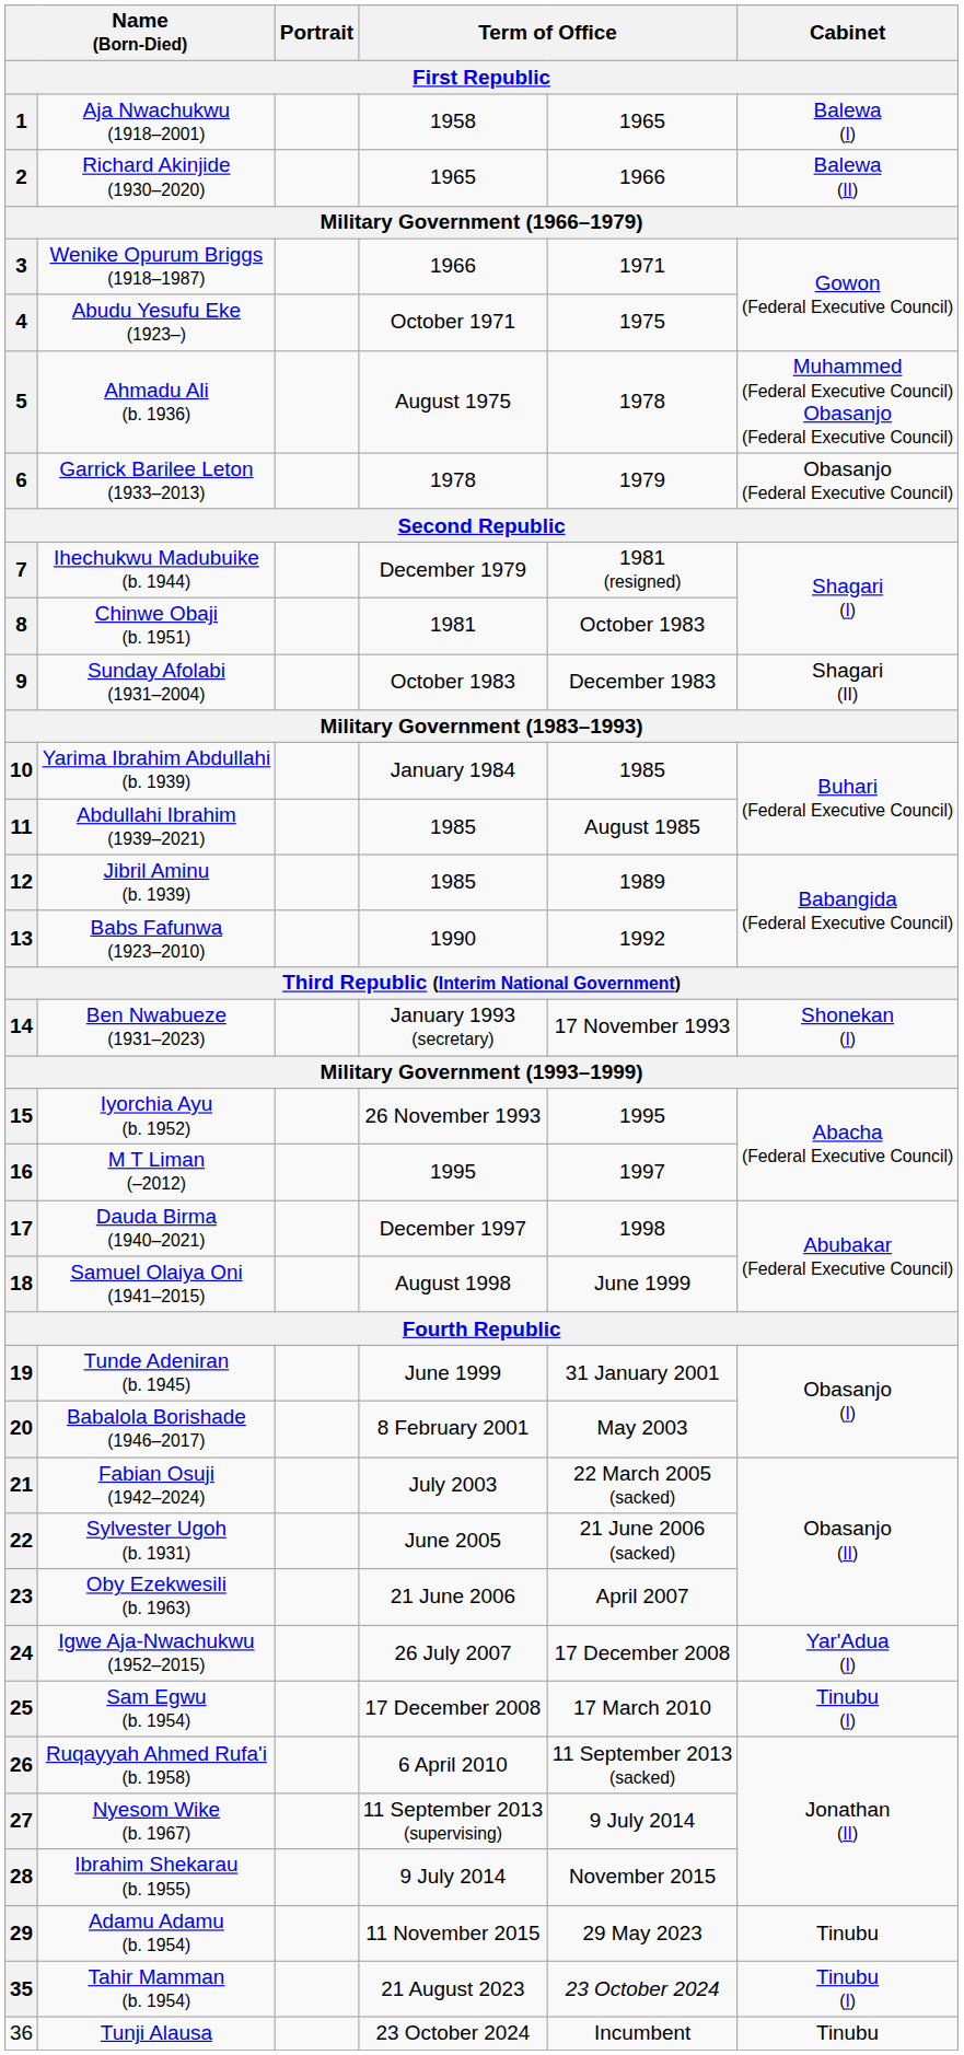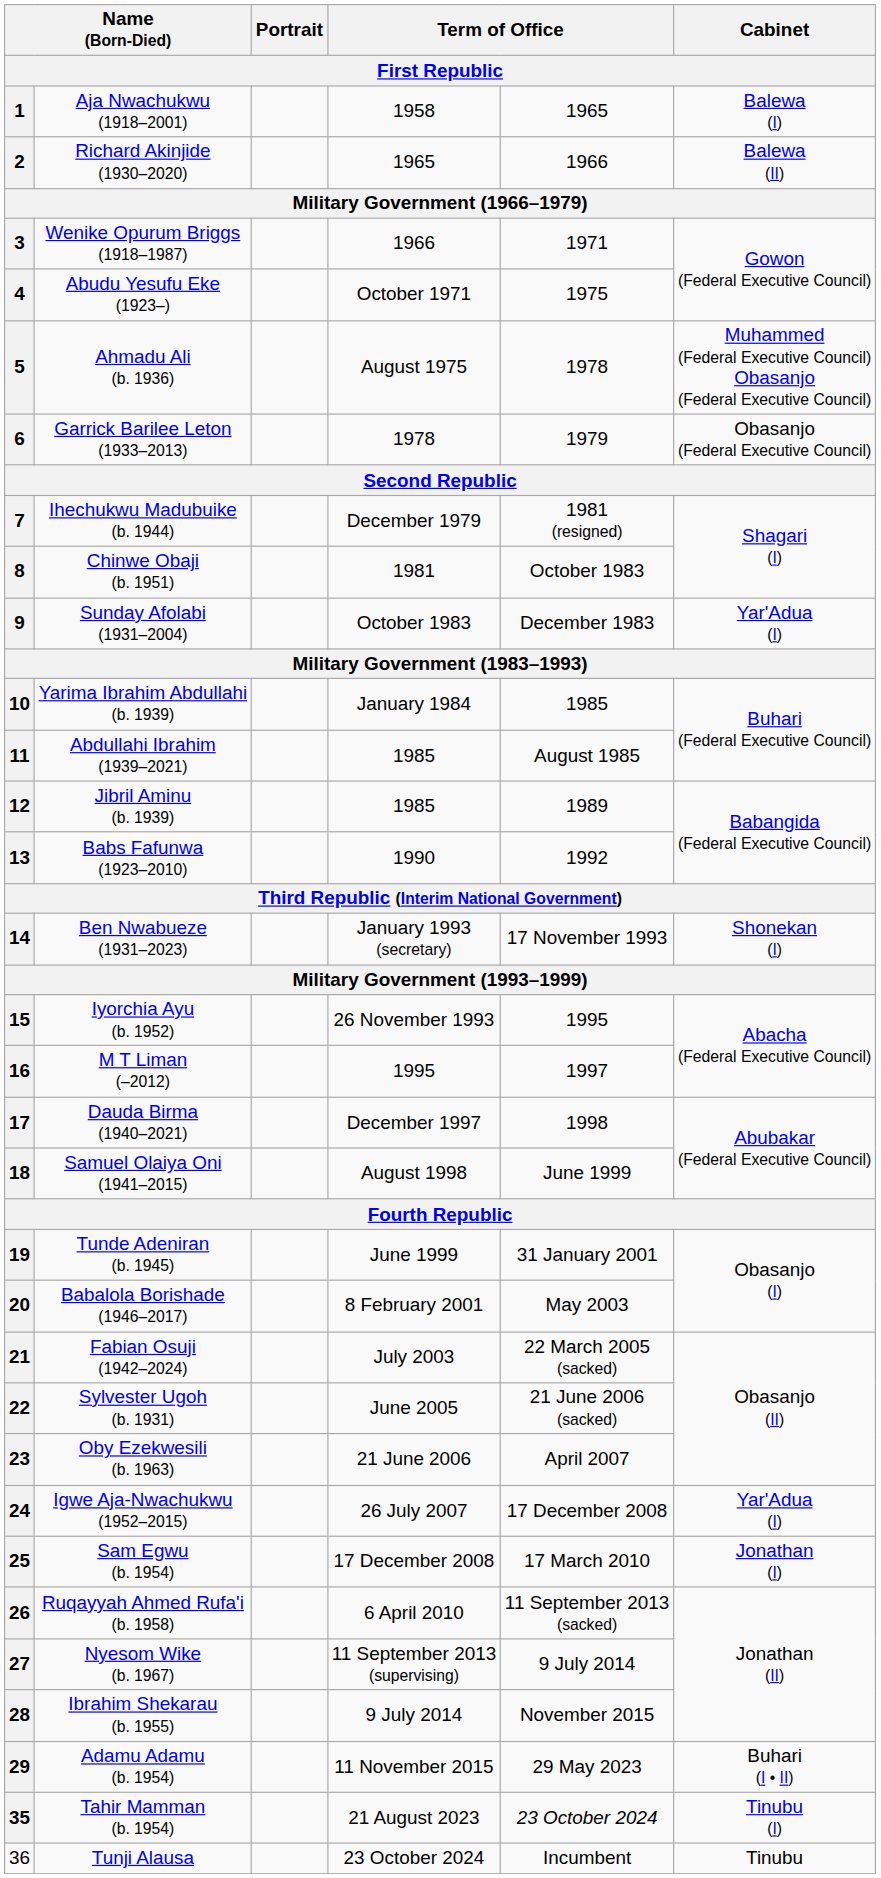9 | Cabinet: Shagari (II) -> Yar'Adua (I)
25 | Cabinet: Tinubu (I) -> Jonathan (I)
29 | Cabinet: Tinubu -> Buhari (I • II)
